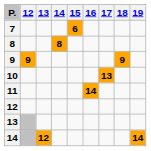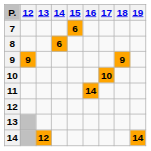row 3 | 14: 8 -> 6
row 5 | 17: 13 -> 10
